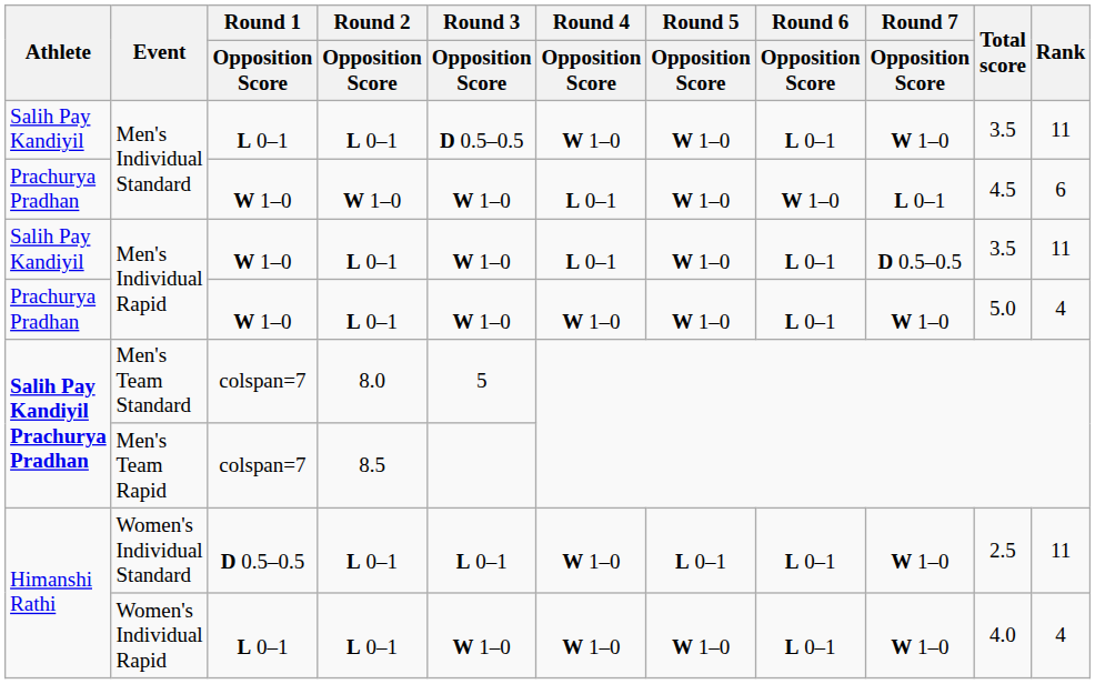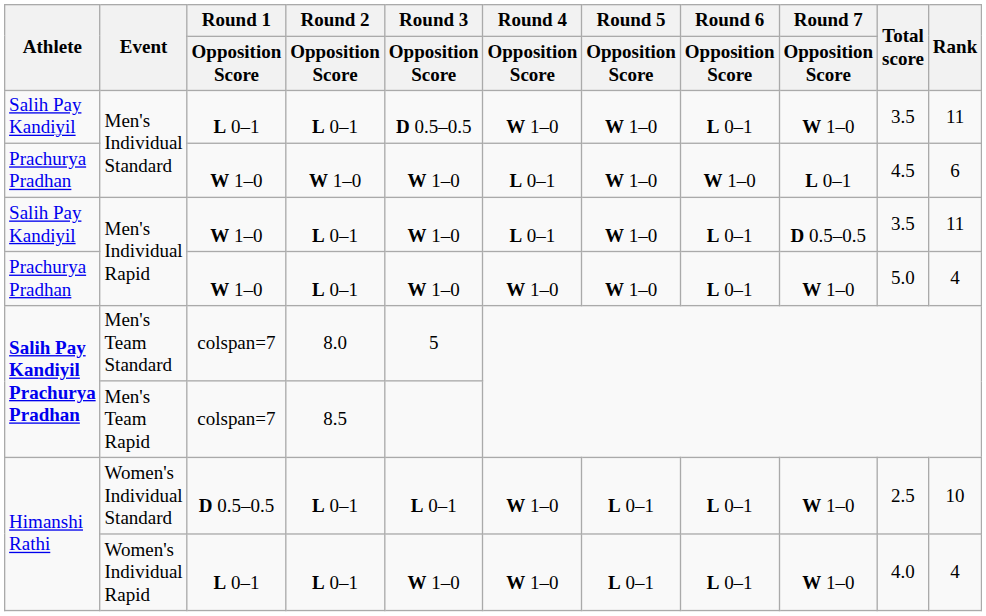Women's Individual Standard | Rank: 11 -> 10
Women's Individual Rapid | Round 5 / Opposition Score: W 1–0 -> L 0–1
